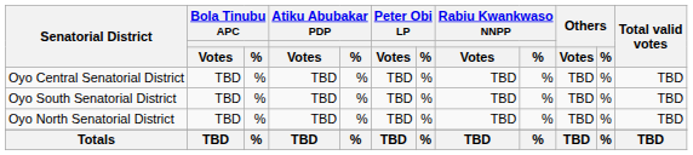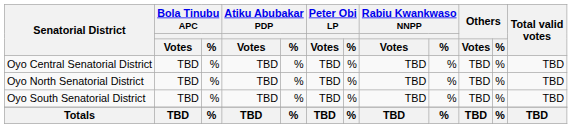rows swapped: Oyo North Senatorial District <-> Oyo South Senatorial District
